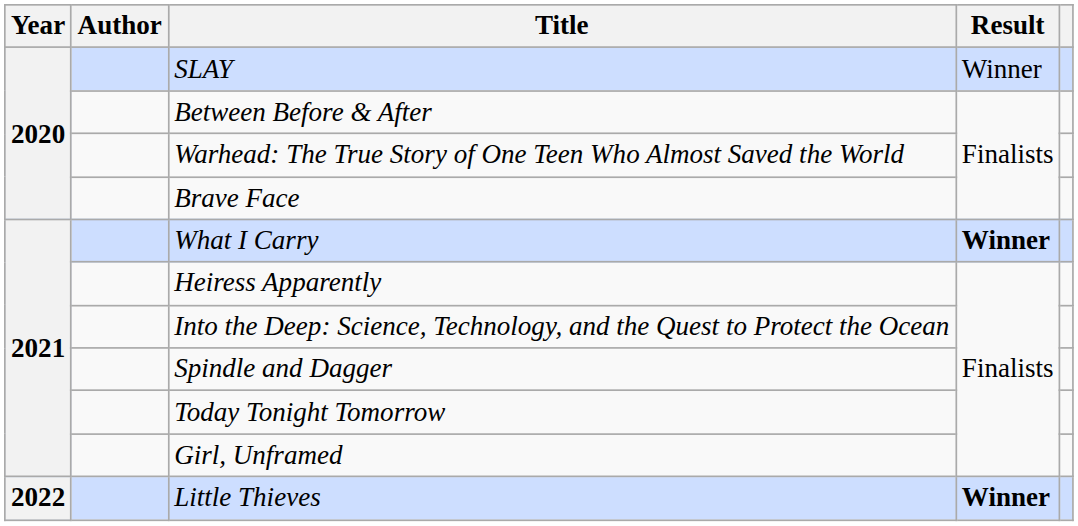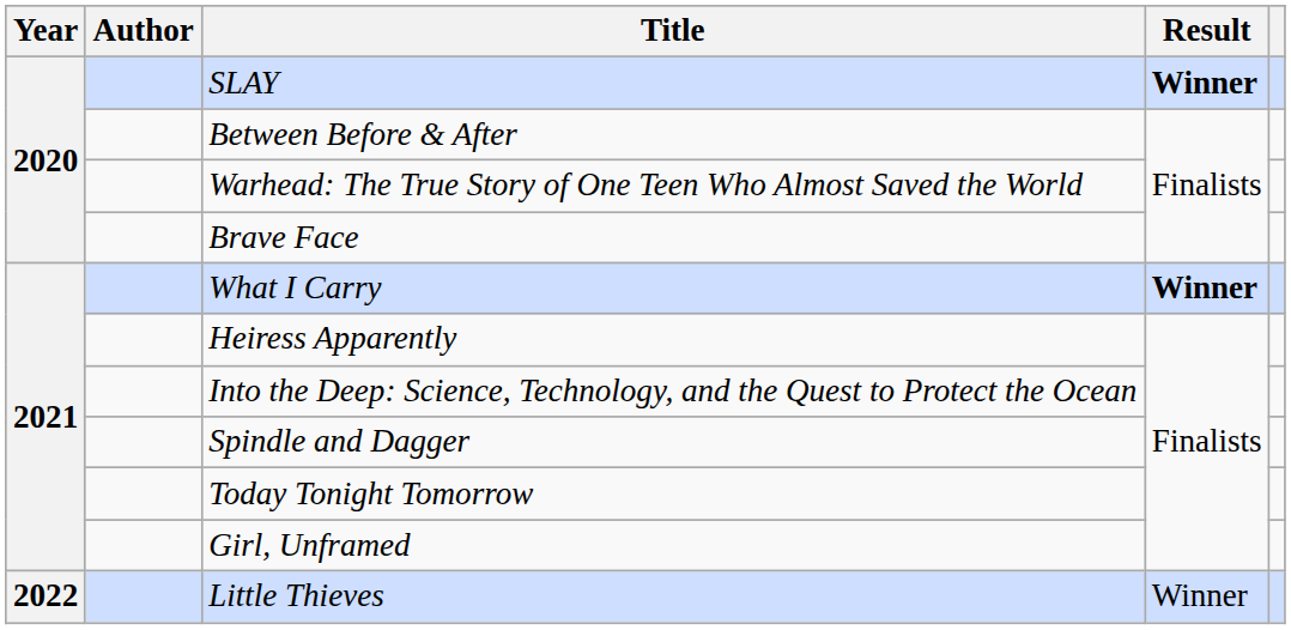SLAY | Result: normal -> bold
Little Thieves | Result: bold -> normal
